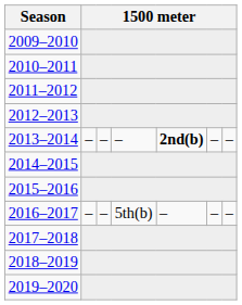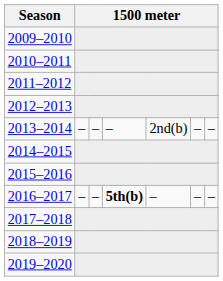2013–2014 | column 5: bold -> normal
2016–2017 | column 4: normal -> bold
